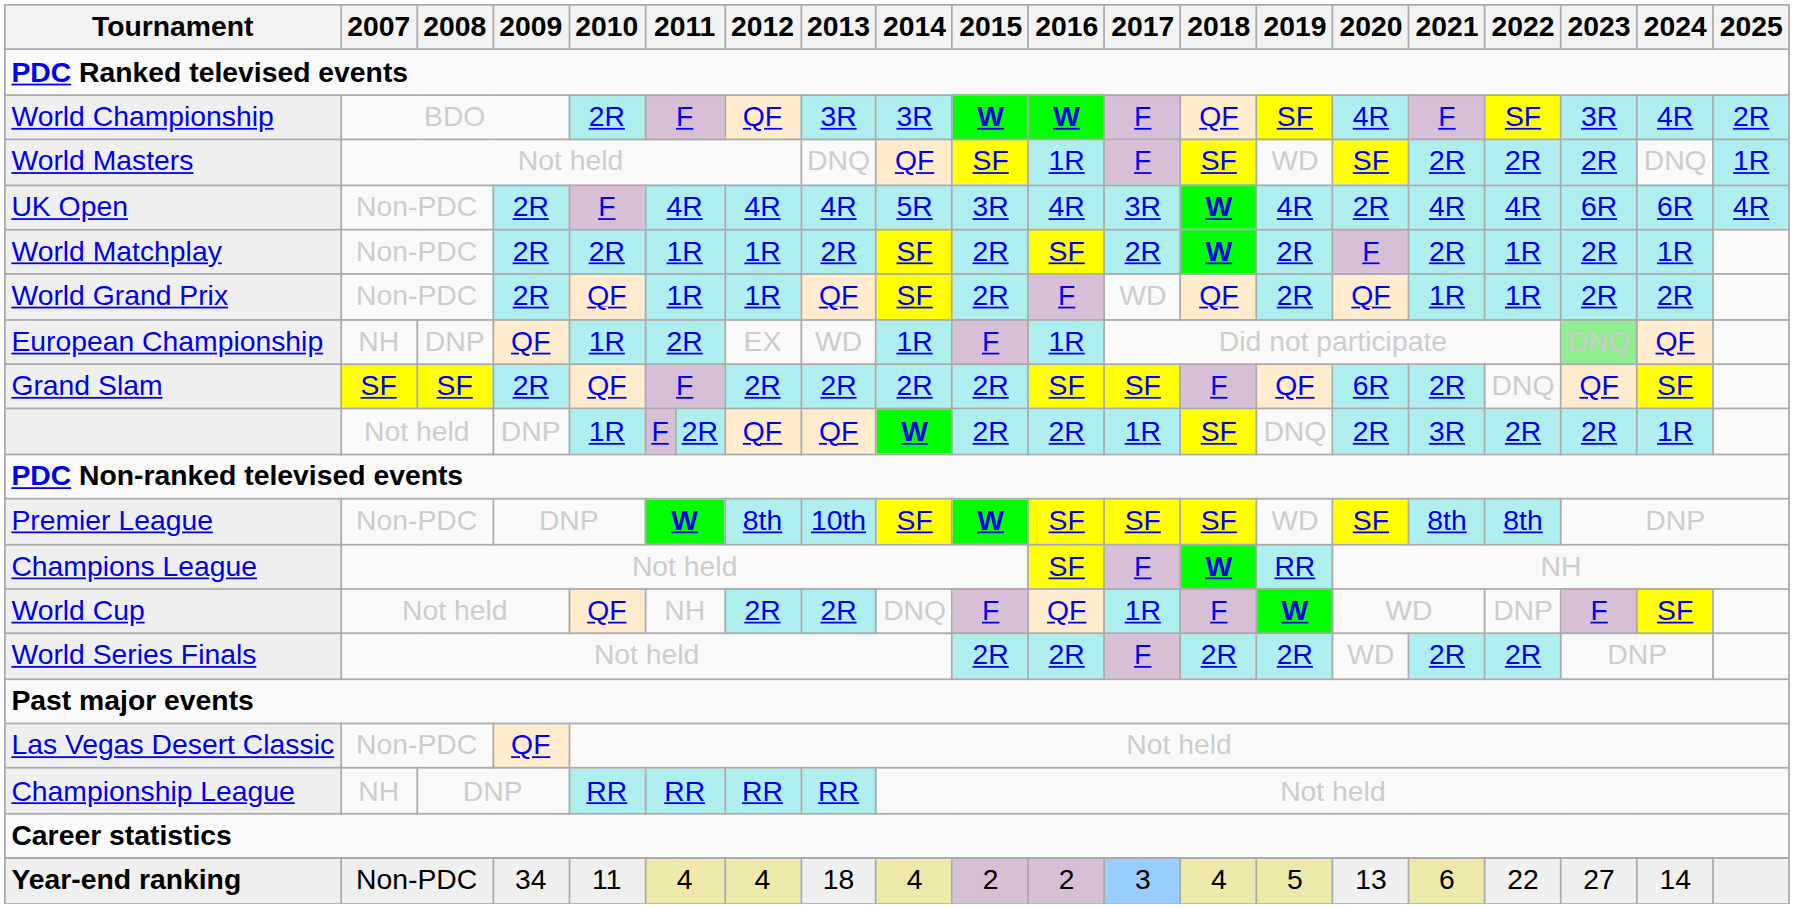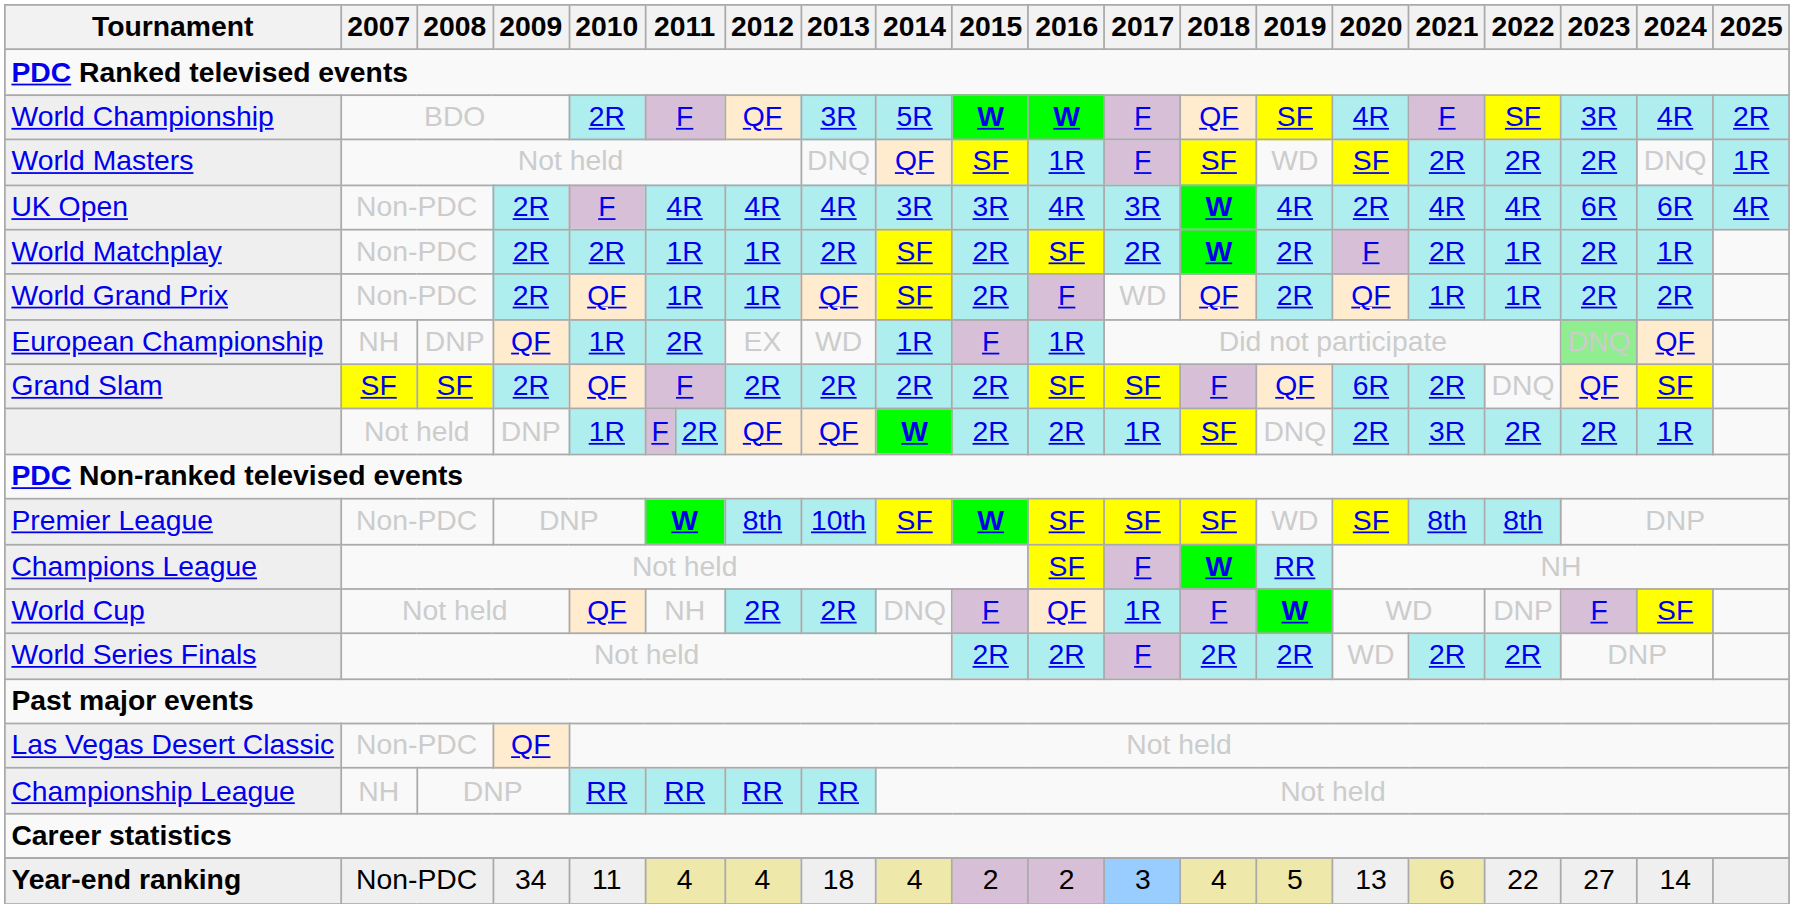World Championship | 2014: 3R -> 5R
UK Open | 2014: 5R -> 3R
